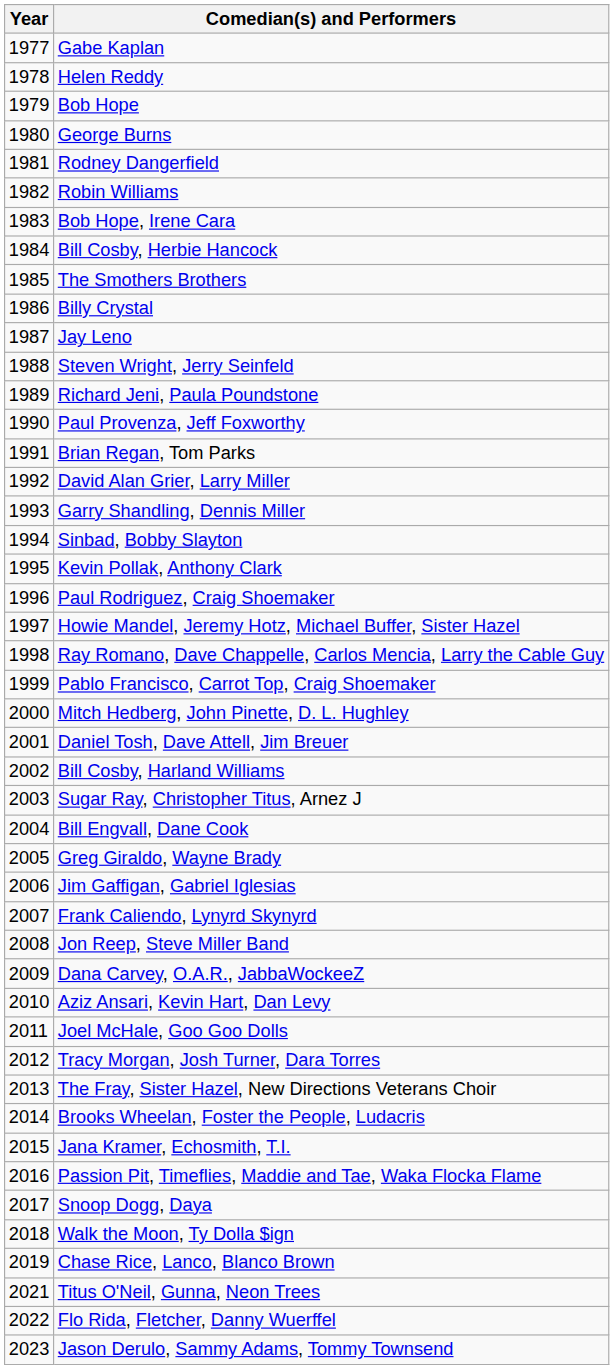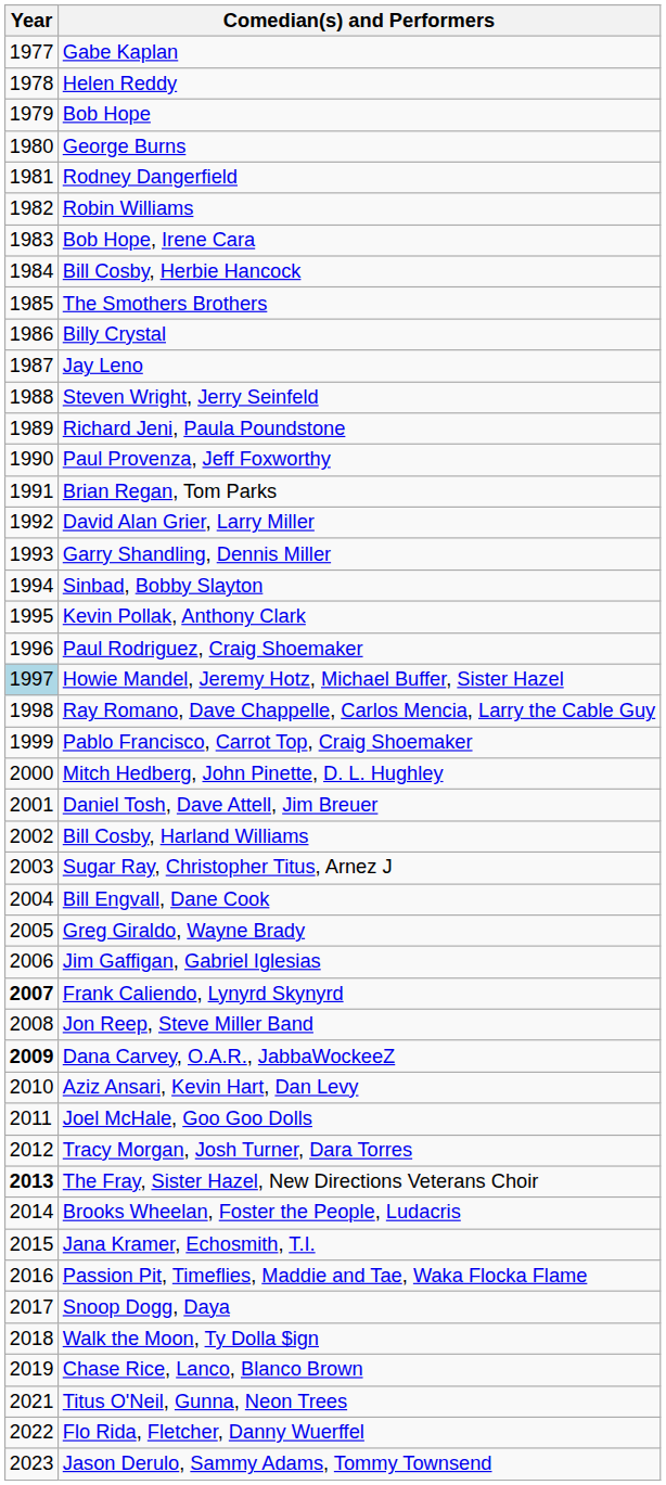Howie Mandel, Jeremy Hotz, Michael Buffer, Sister Hazel | Year: no background -> lightblue background
Frank Caliendo, Lynyrd Skynyrd | Year: normal -> bold
Dana Carvey, O.A.R., JabbaWockeeZ | Year: normal -> bold
The Fray, Sister Hazel, New Directions Veterans Choir | Year: normal -> bold
